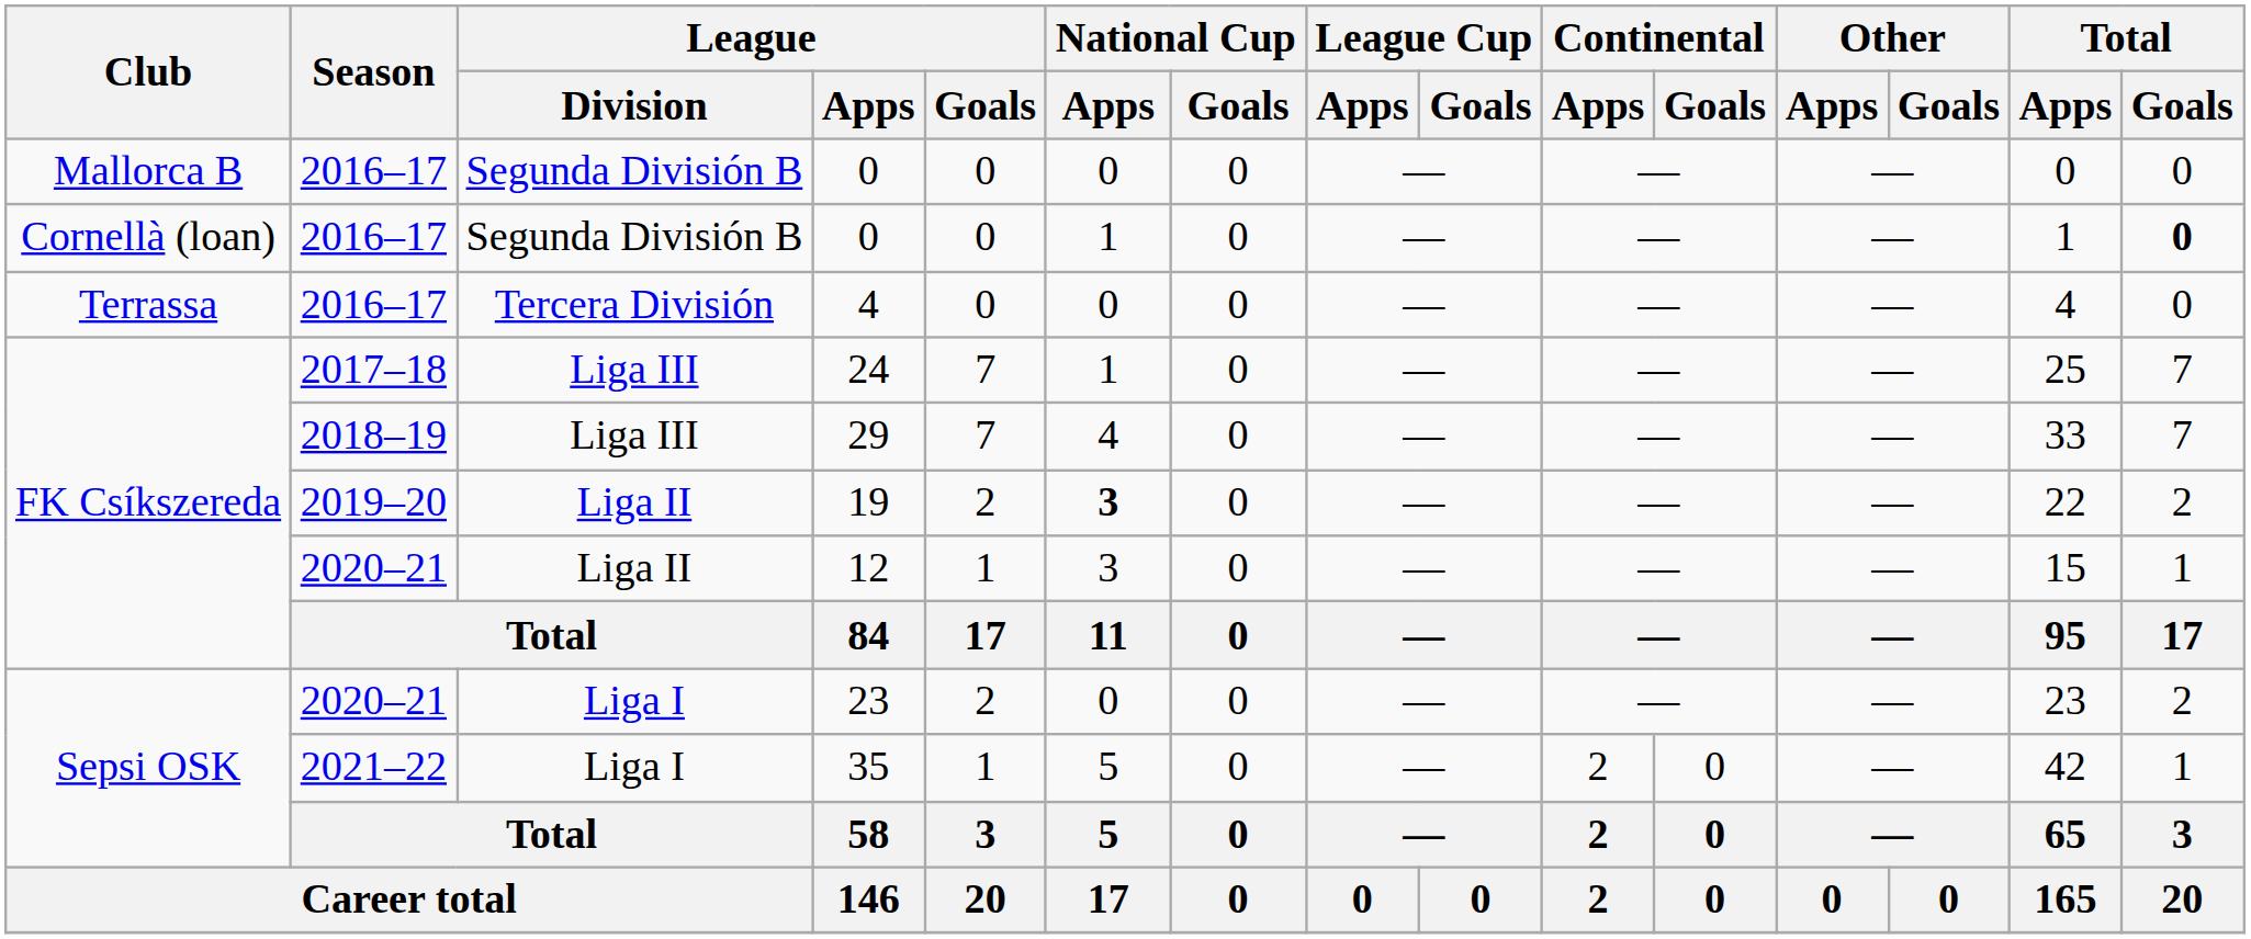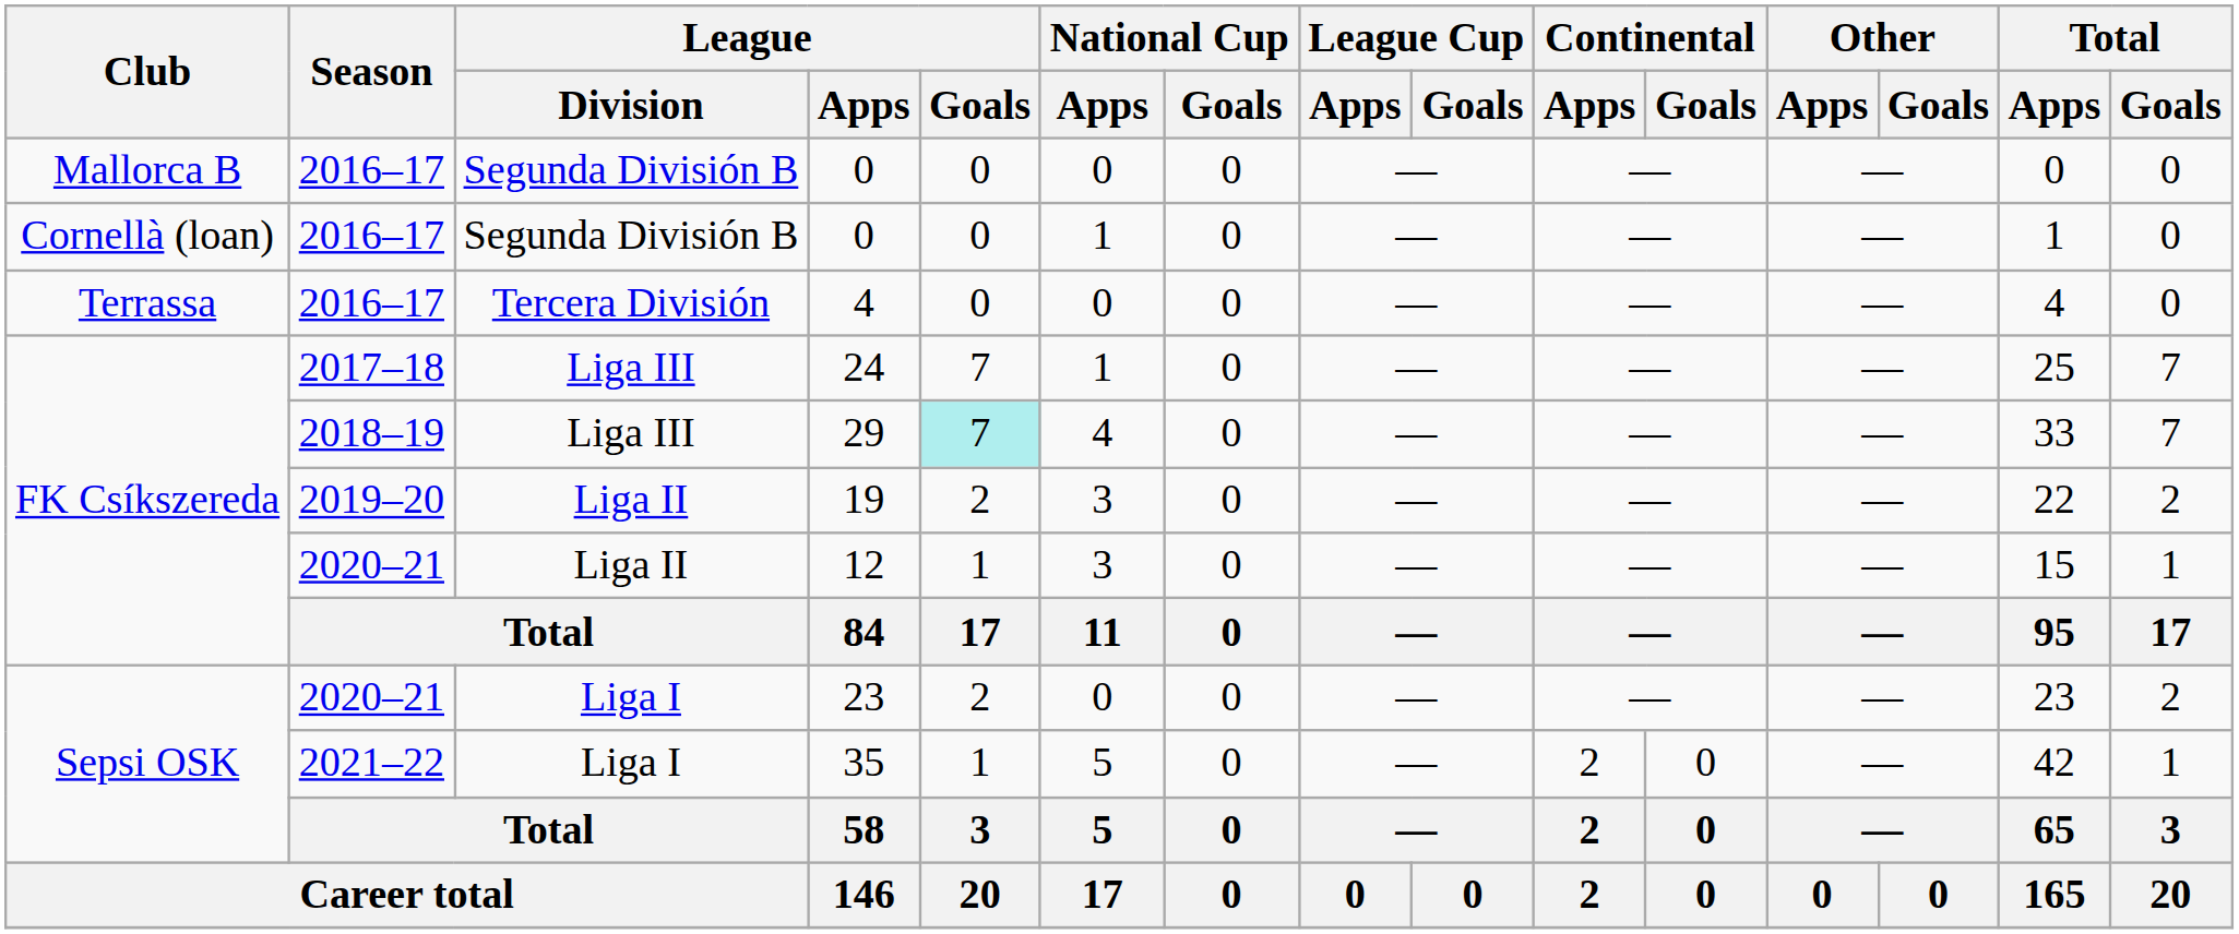Cornellà (loan) / 0 | Total / Goals: bold -> normal
29 | League / Goals: no background -> paleturquoise background
19 | National Cup / Apps: bold -> normal
